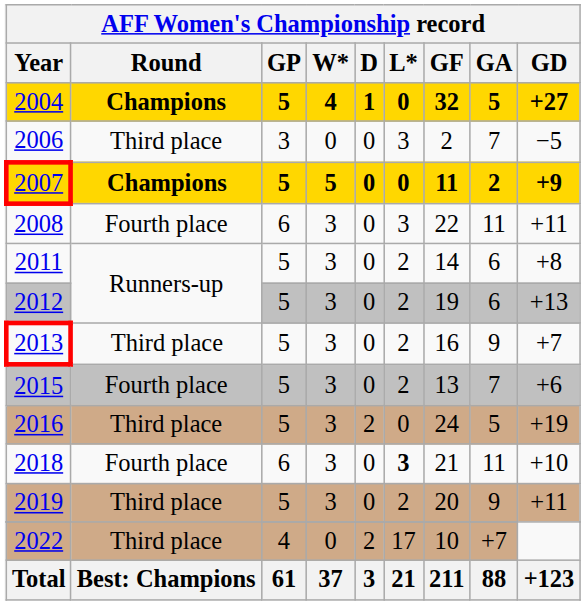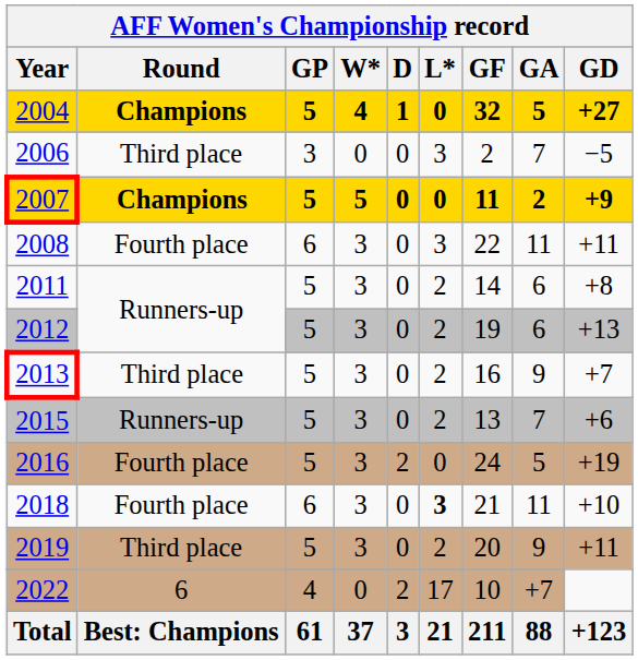2015 | Round: Fourth place -> Runners-up
2016 | Round: Third place -> Fourth place
2022 | Round: Third place -> 6
